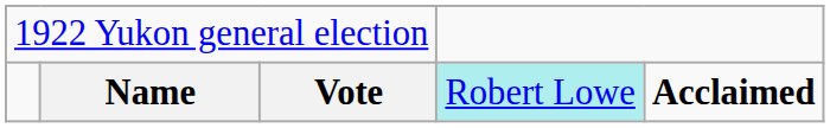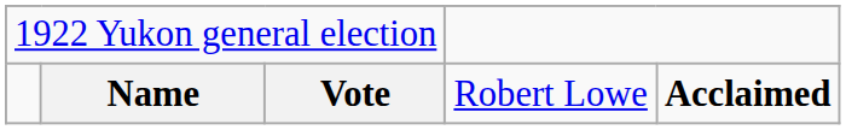Name | column 4: paleturquoise background -> no background
